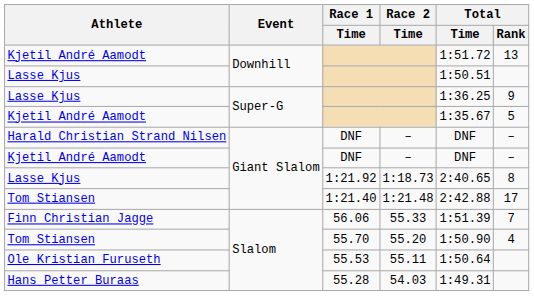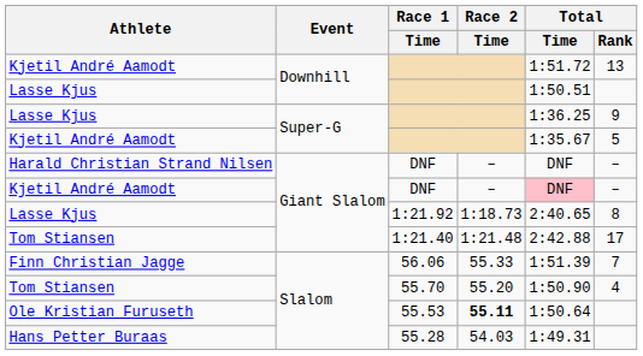Kjetil André Aamodt / DNF | Total / Time: no background -> pink background
55.53 | Race 2 / Time: normal -> bold
